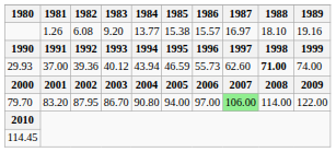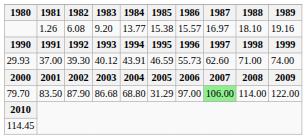29.93 | 1982: 39.36 -> 39.30
29.93 | 1984: 43.94 -> 43.91
29.93 | 1988: bold -> normal
79.70 | 1981: 83.20 -> 83.50
79.70 | 1982: 87.95 -> 87.90
79.70 | 1983: 86.70 -> 86.68
79.70 | 1984: 90.80 -> 68.80
79.70 | 1985: 94.00 -> 31.29
